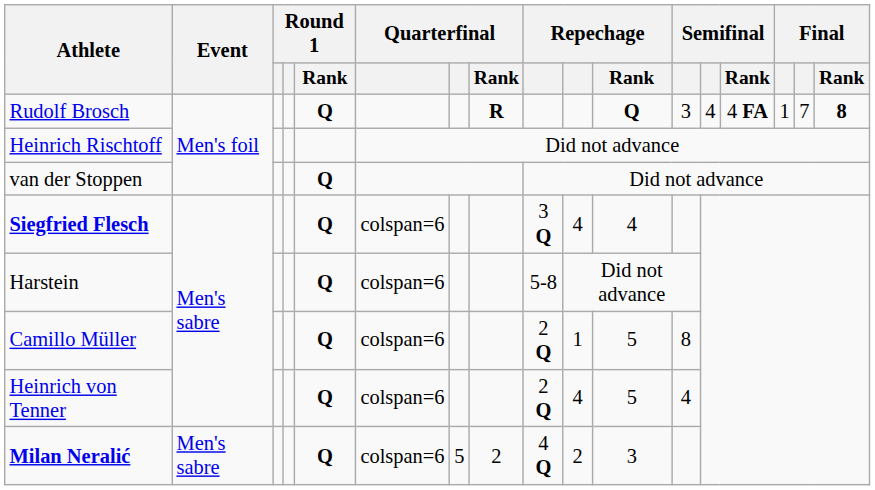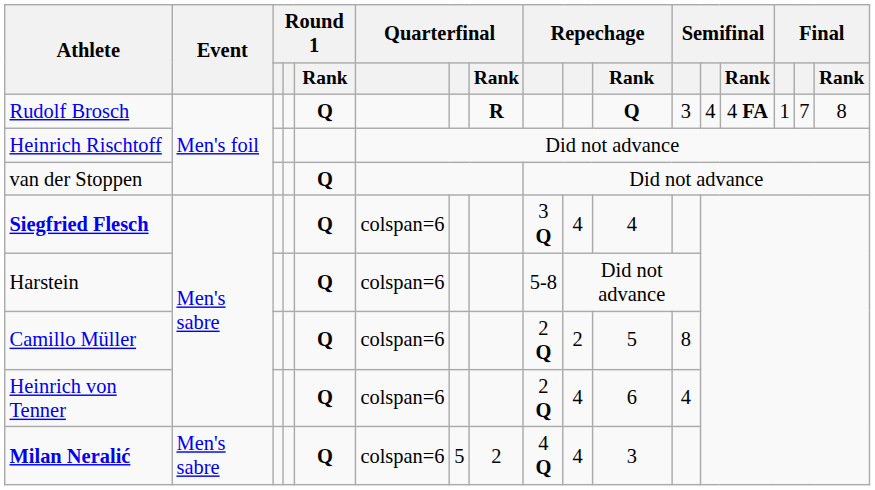Rudolf Brosch | Final / Rank: bold -> normal
Camillo Müller | column 10: 1 -> 2
Heinrich von Tenner | Repechage / Rank: 5 -> 6
Milan Neralić | column 10: 2 -> 4
